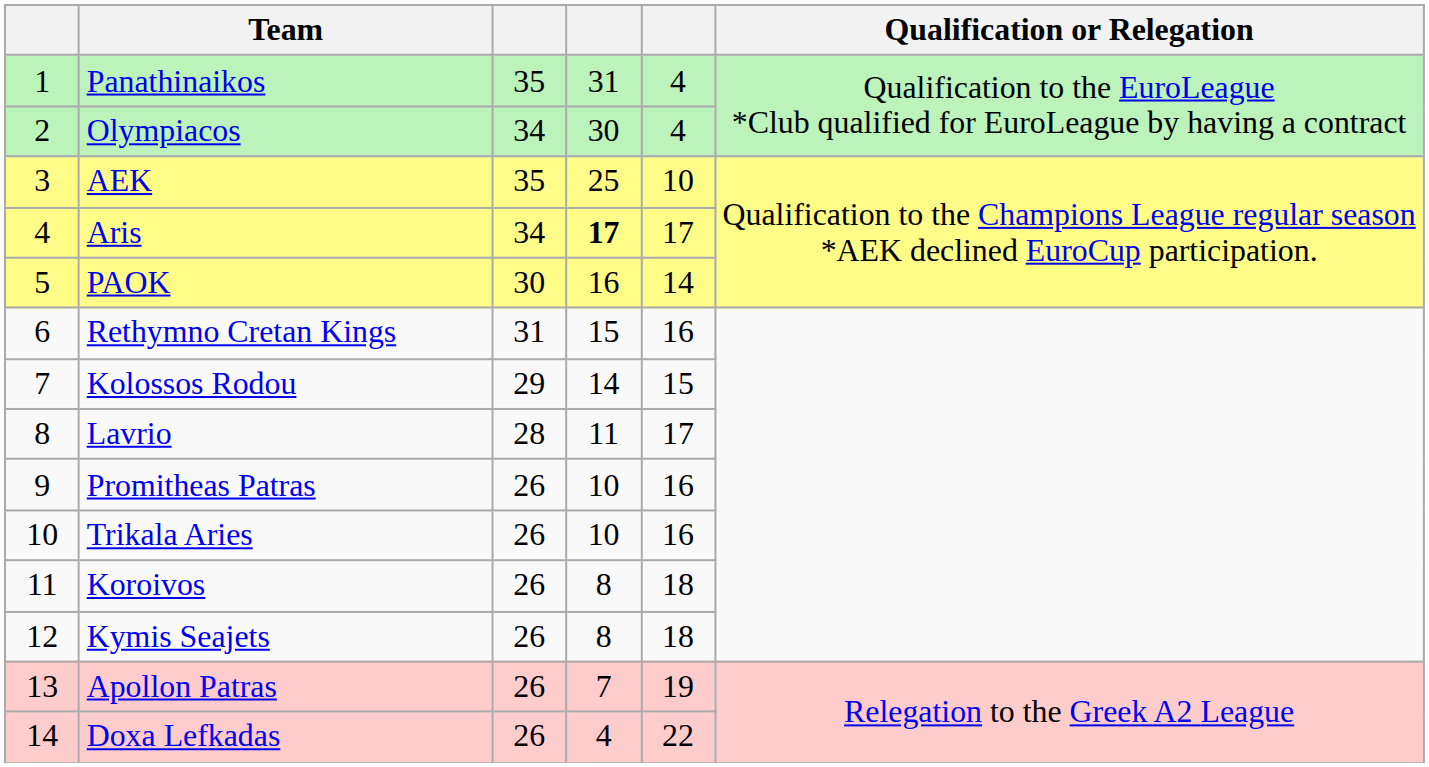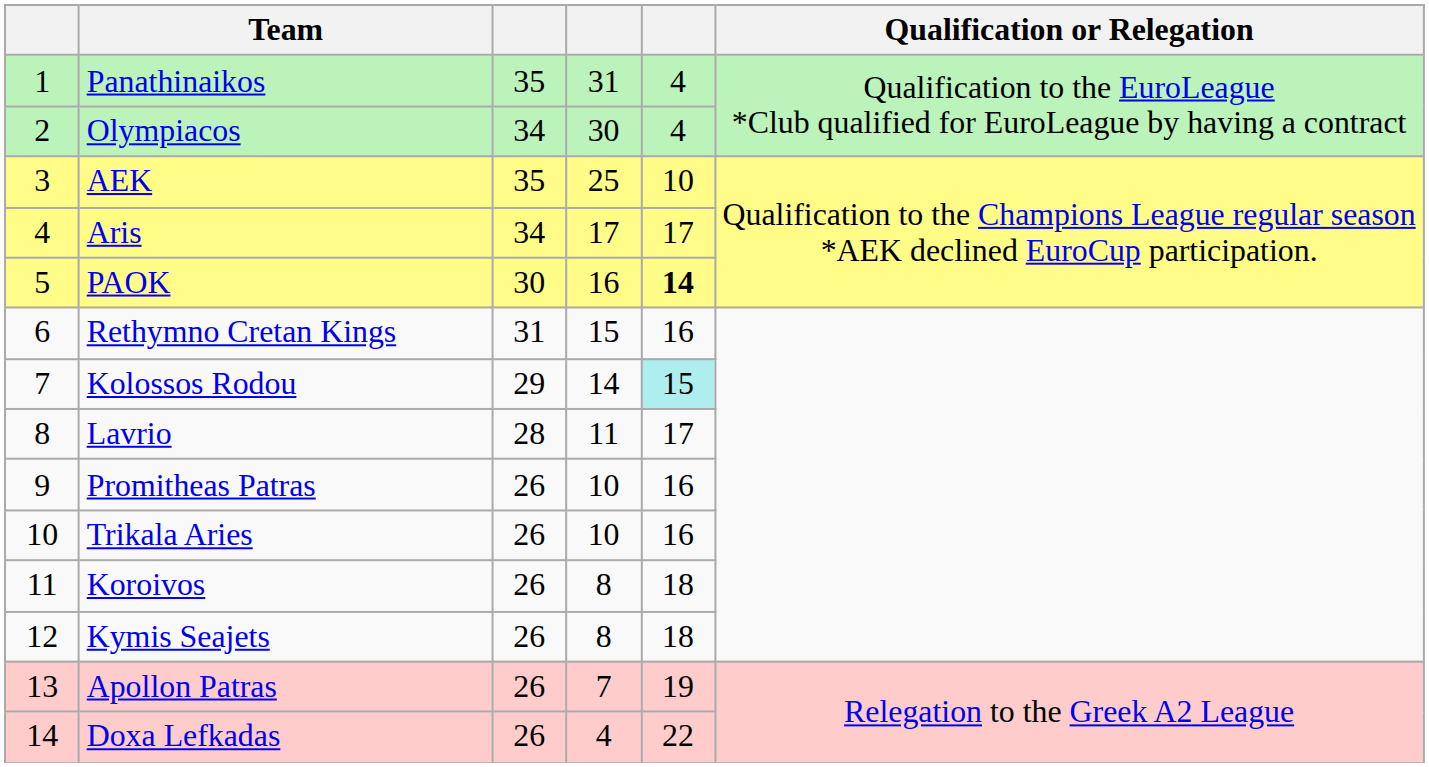Aris | column 4: bold -> normal
PAOK | column 5: normal -> bold
Kolossos Rodou | column 5: no background -> paleturquoise background
